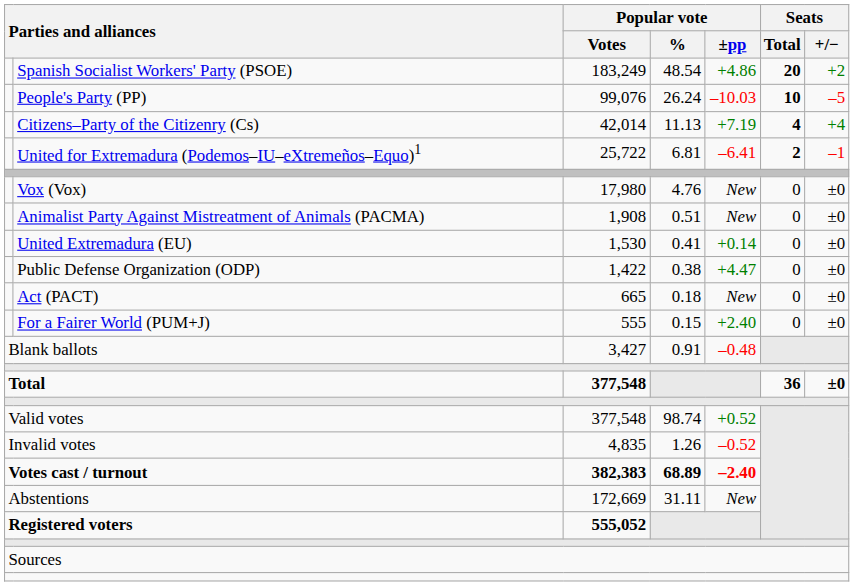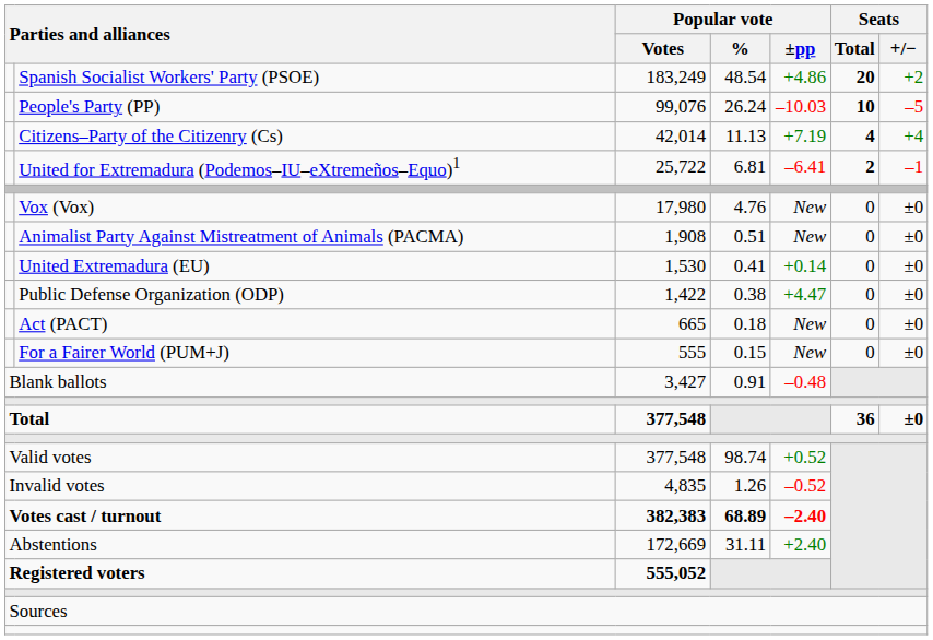For a Fairer World (PUM+J) | Popular vote / ±pp: +2.40 -> New
Abstentions | Popular vote / ±pp: New -> +2.40
